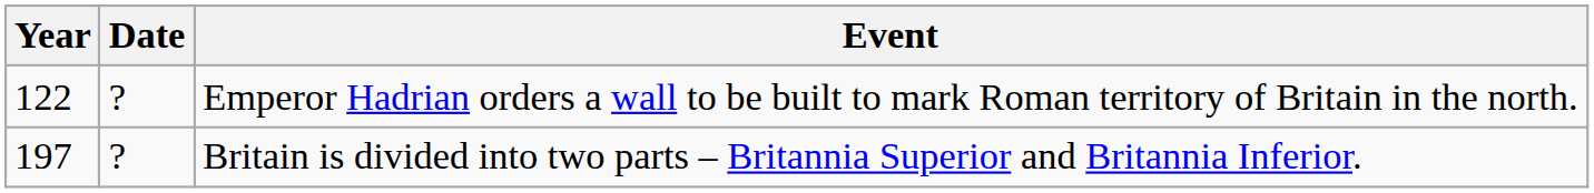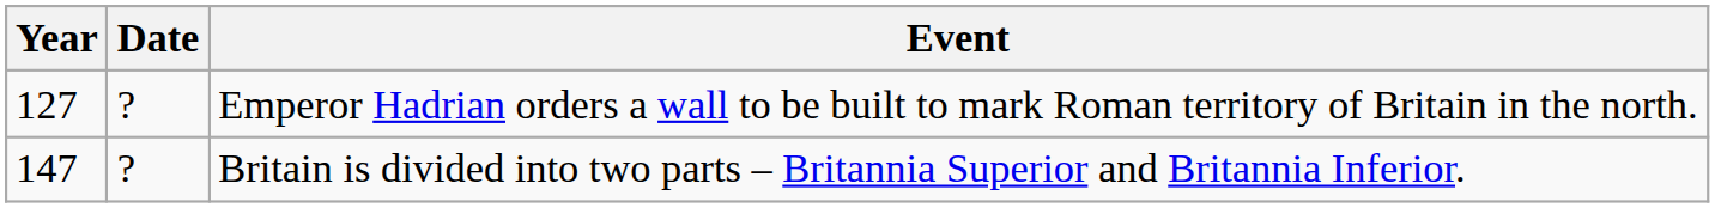row 2 | Year: 122 -> 127
row 3 | Year: 197 -> 147
